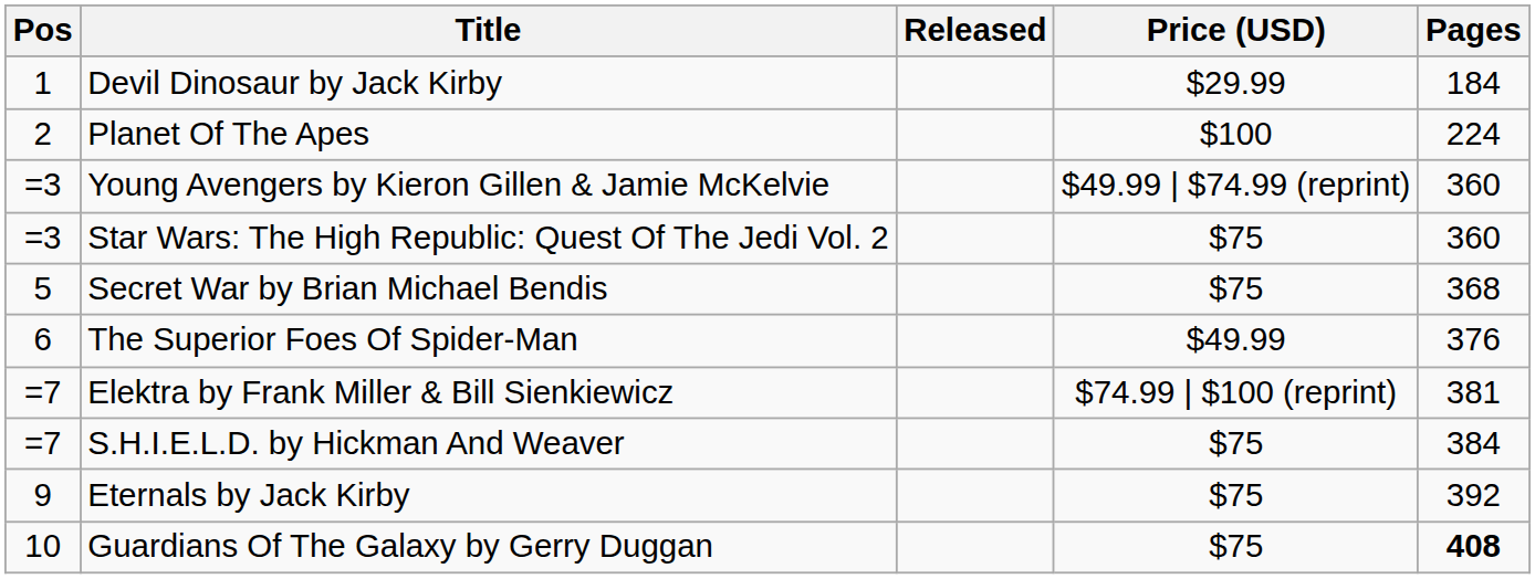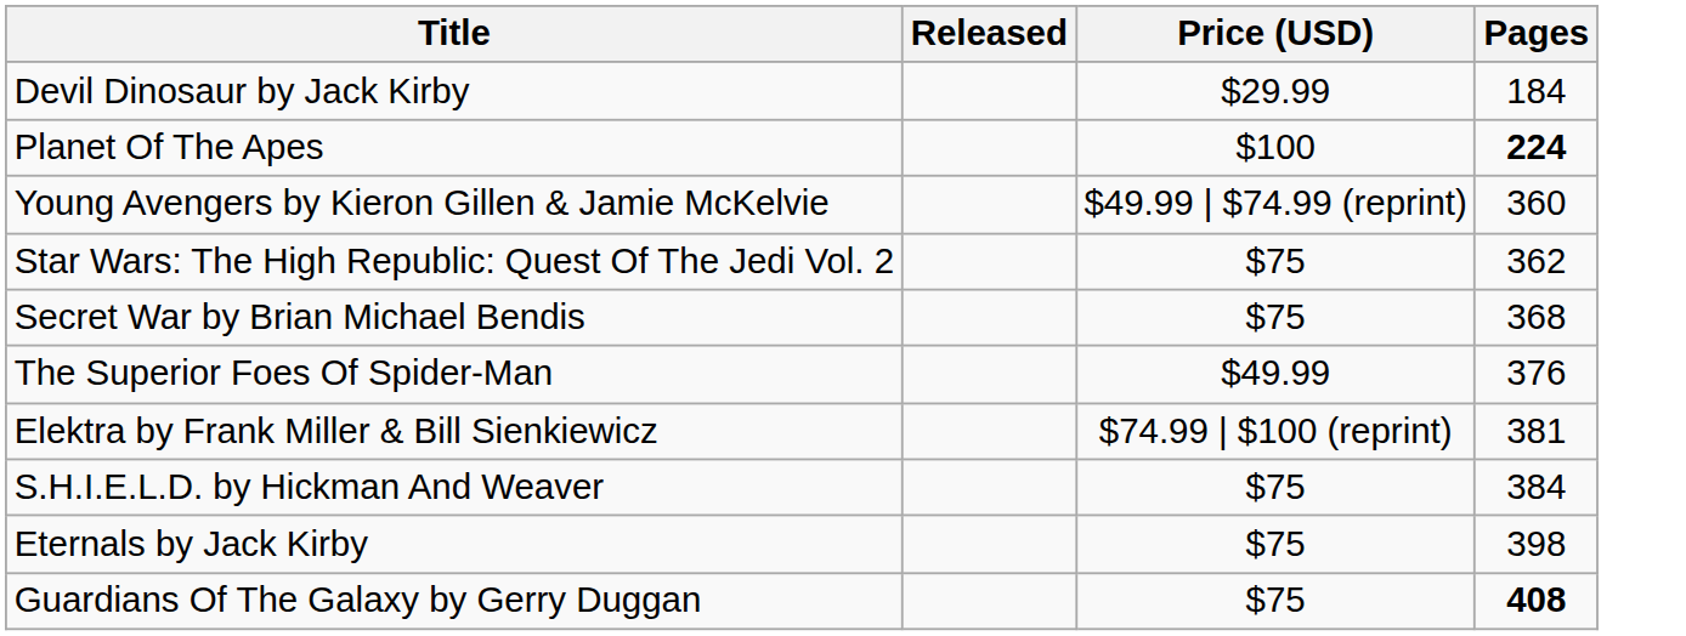- column: Pos | 1 | 2 | =3 | =3 | 5 | 6 | =7 | =7 | 9 | 10
Planet Of The Apes | Pages: normal -> bold
Star Wars: The High Republic: Quest Of The Jedi Vol. 2 | Pages: 360 -> 362
Eternals by Jack Kirby | Pages: 392 -> 398
